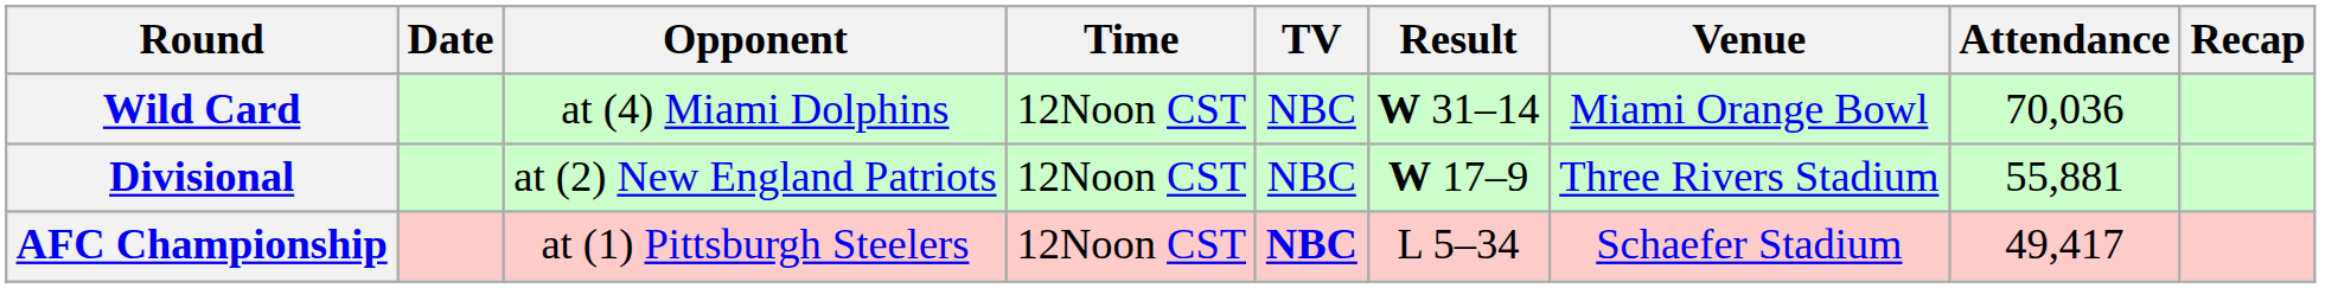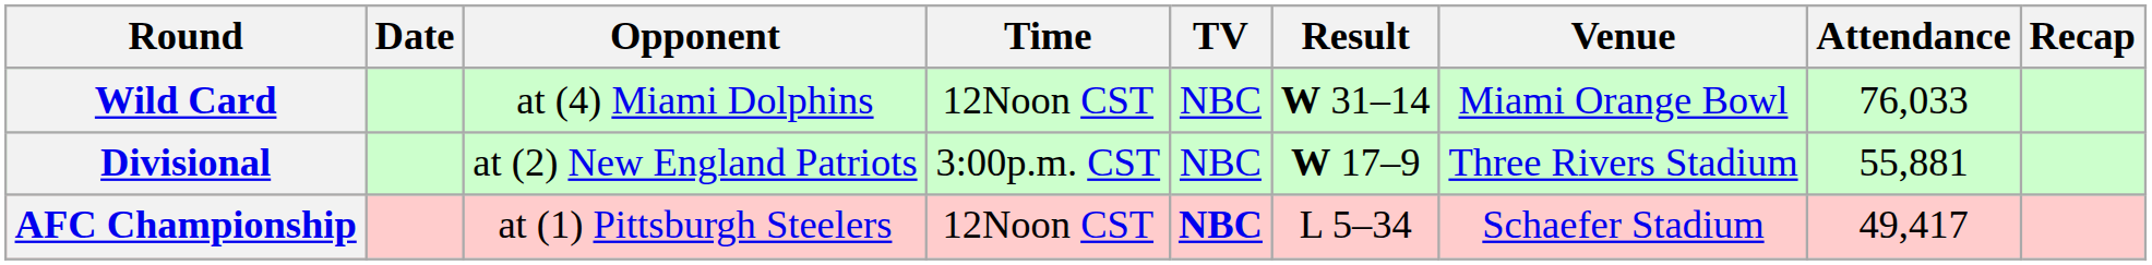Wild Card | Attendance: 70,036 -> 76,033
Divisional | Time: 12Noon CST -> 3:00p.m. CST
